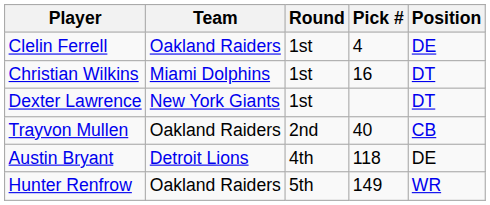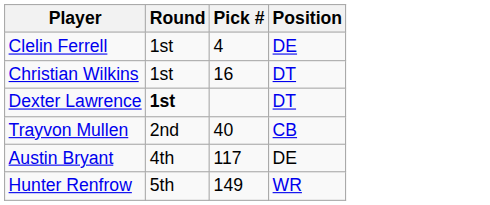- column: Team | Oakland Raiders | Miami Dolphins | New York Giants | Oakland Raiders | Detroit Lions | Oakland Raiders
Dexter Lawrence | Round: normal -> bold
Austin Bryant | Pick #: 118 -> 117
